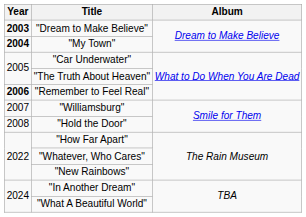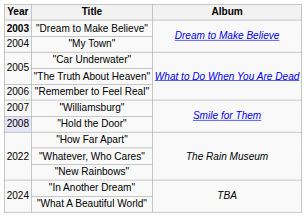"My Town" | Year: bold -> normal
"Remember to Feel Real" | Year: bold -> normal
"Hold the Door" | Year: no background -> lavender background
